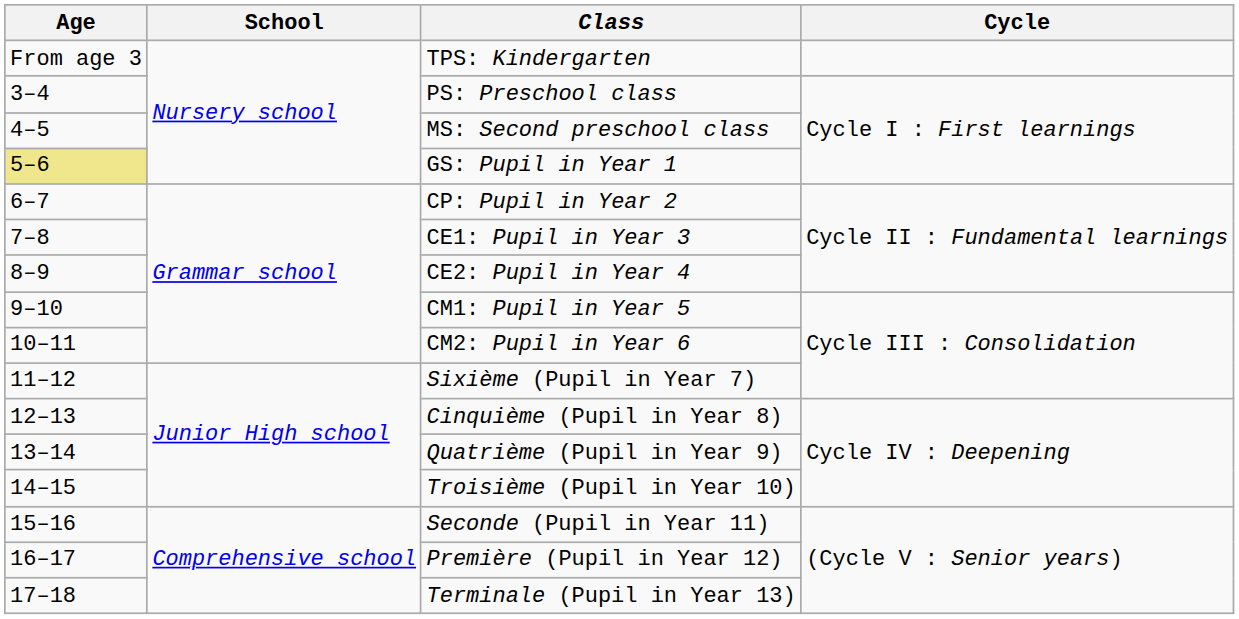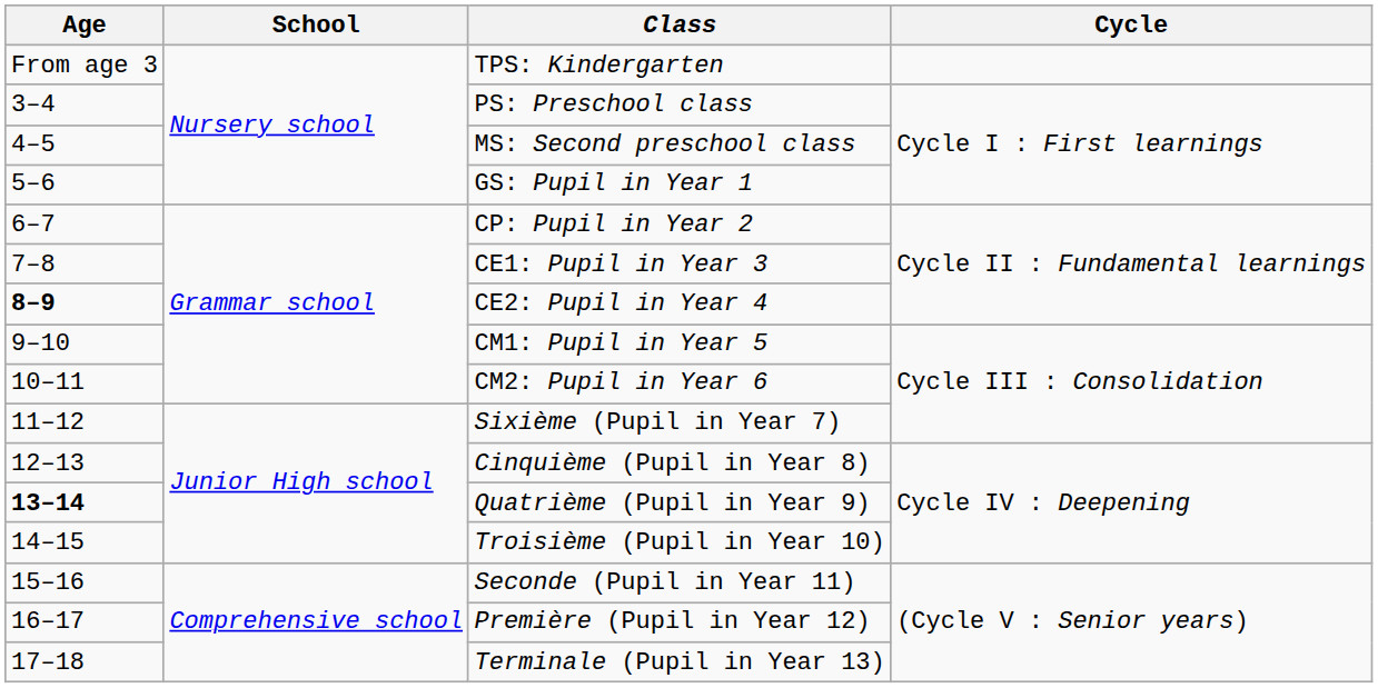GS: Pupil in Year 1 | Age: khaki background -> no background
CE2: Pupil in Year 4 | Age: normal -> bold
Quatrième (Pupil in Year 9) | Age: normal -> bold
